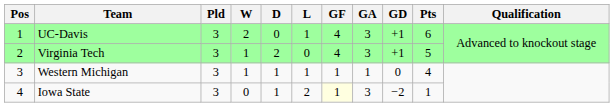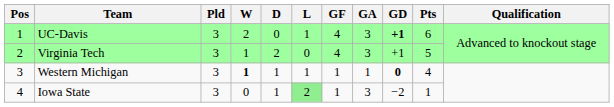UC-Davis | GD: normal -> bold
Western Michigan | W: normal -> bold
Western Michigan | GD: normal -> bold
Iowa State | L: no background -> lightgreen background
Iowa State | GF: lightyellow background -> no background
